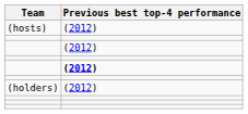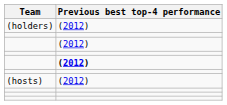row 2 | Team: (hosts) -> (holders)
row 8 | Team: (holders) -> (hosts)
